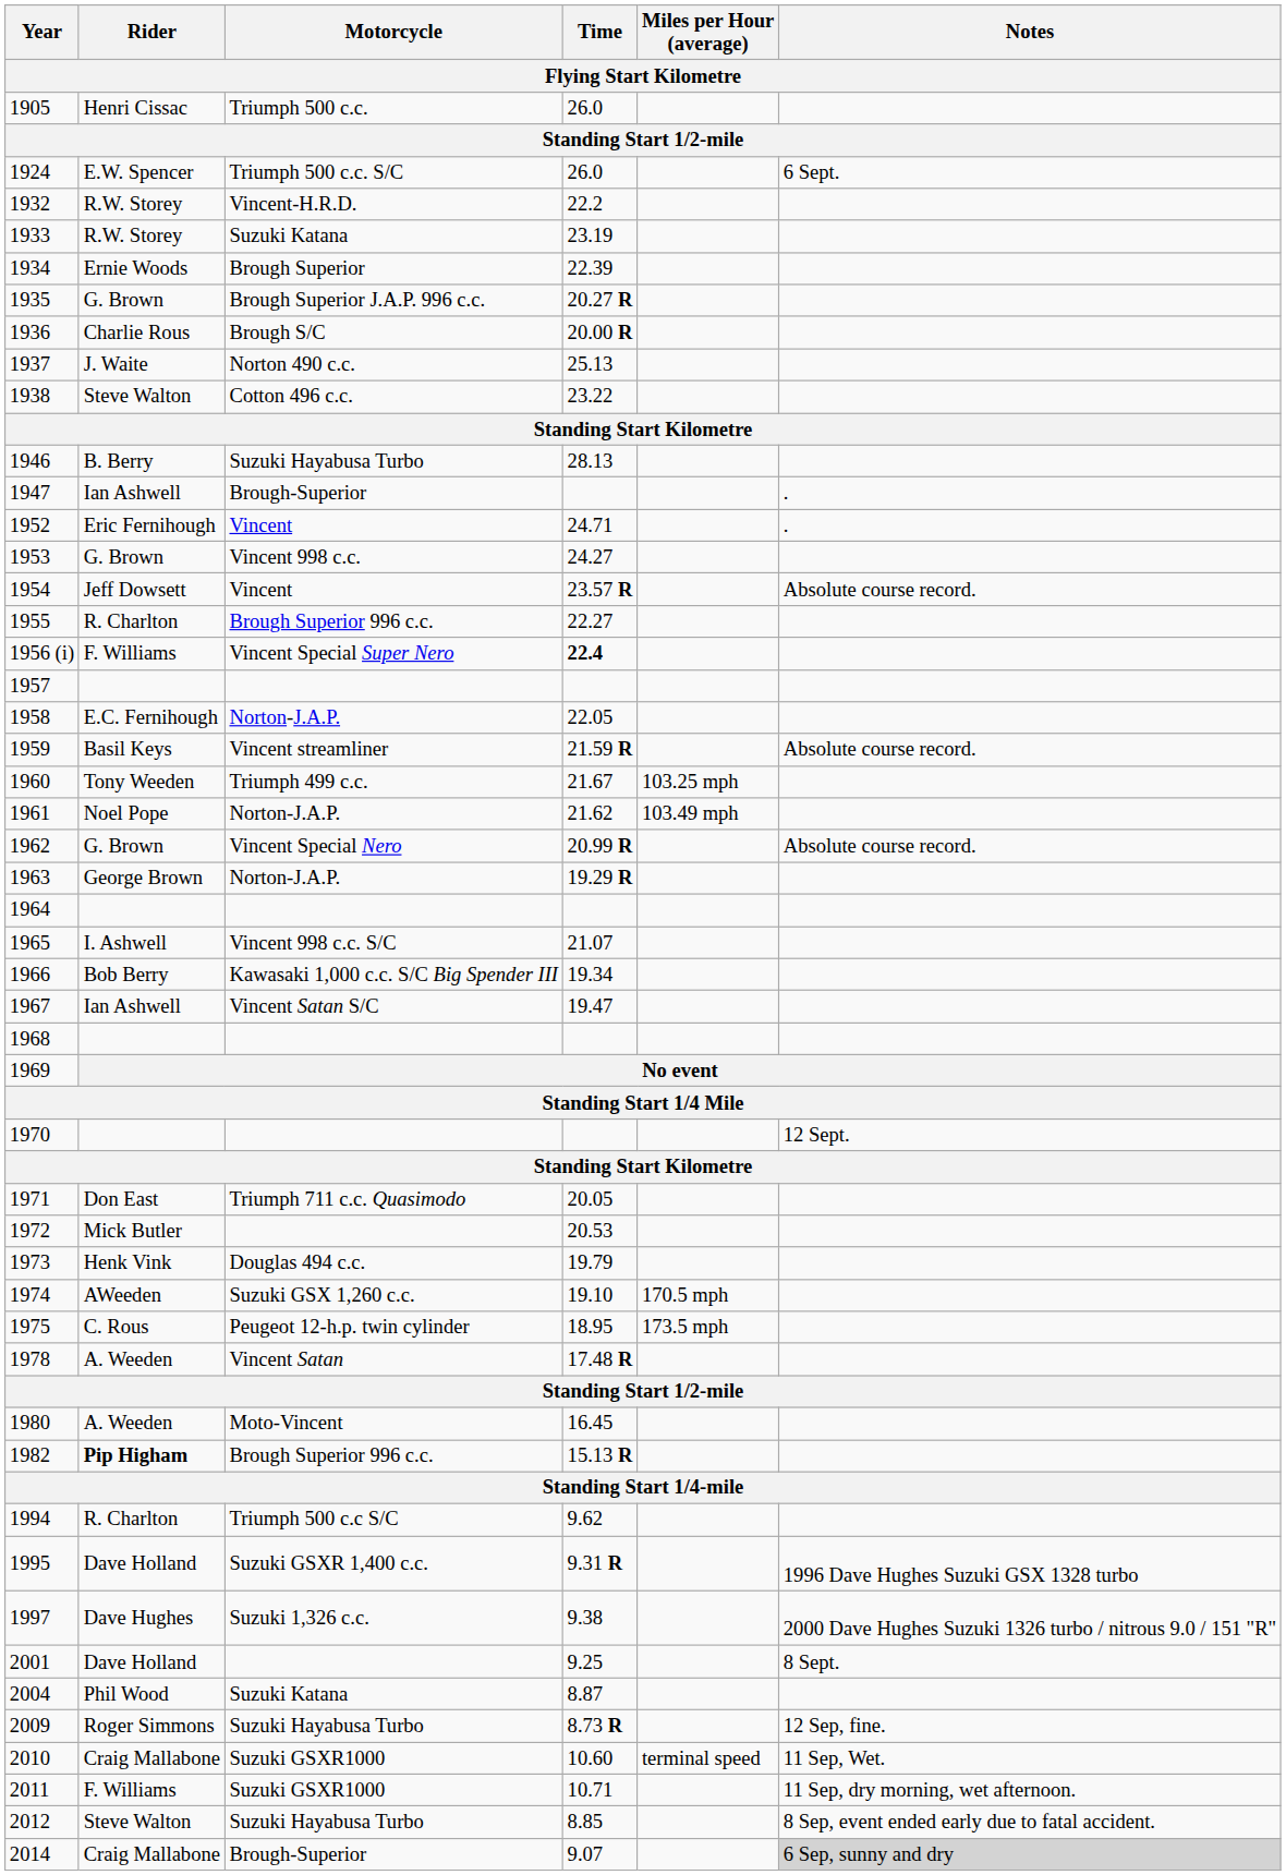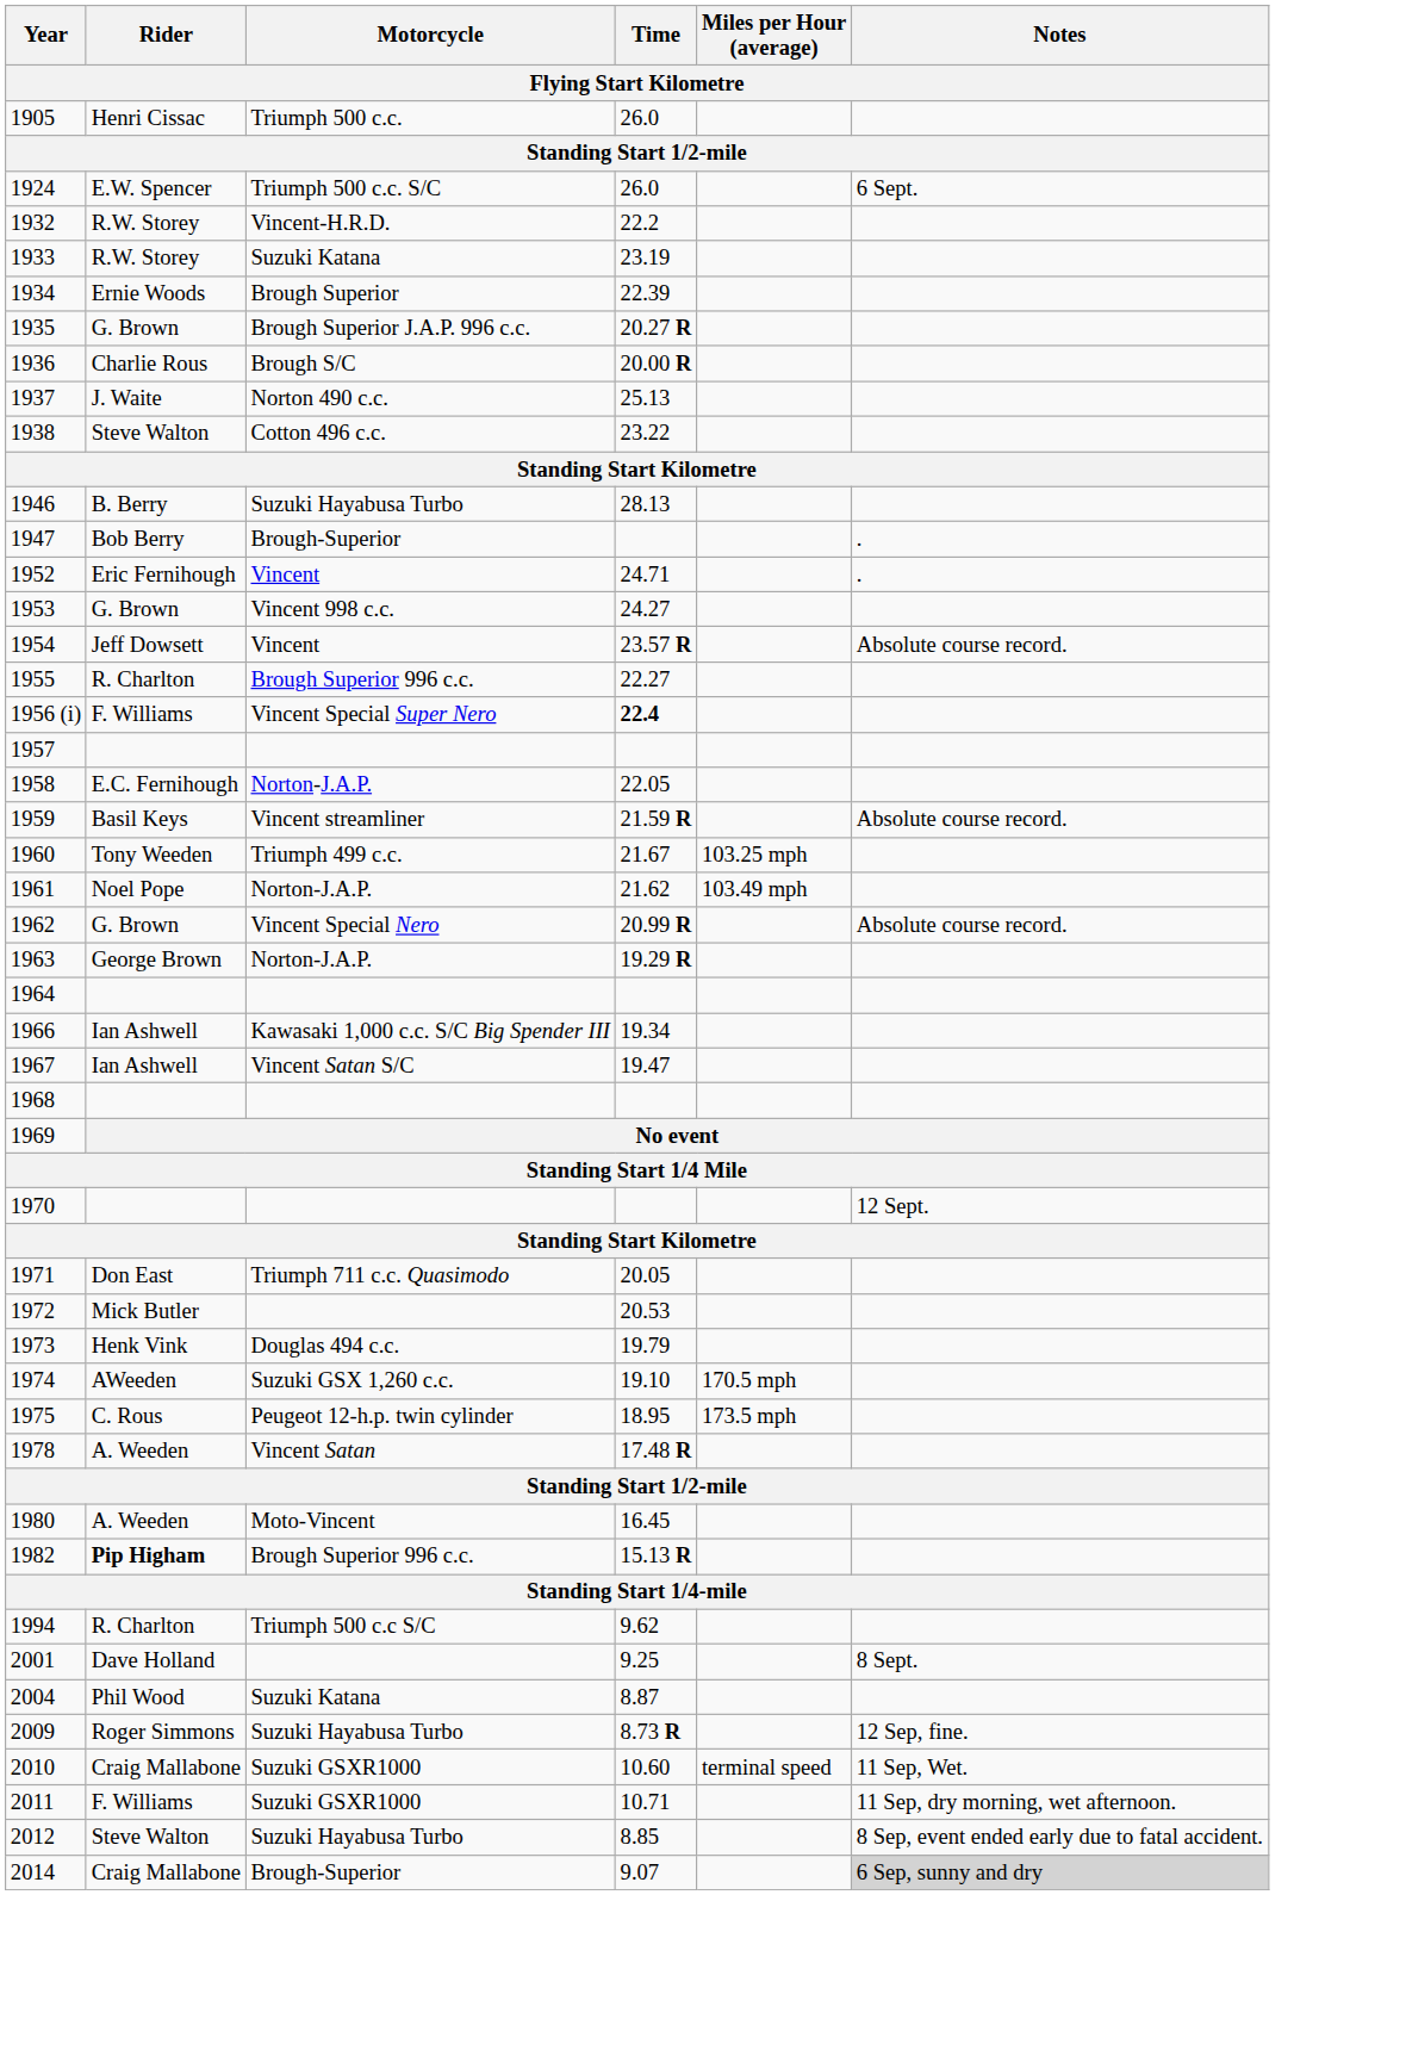1947 | Rider: Ian Ashwell -> Bob Berry
- row: 1965 | I. Ashwell | Vincent 998 c.c. S/C | 21.07
1966 | Rider: Bob Berry -> Ian Ashwell
- row: 1995 | Dave Holland | Suzuki GSXR 1,400 c.c. | 9.31 R | 1996 Dave Hughes Suzuki GSX 1328 turbo
- row: 1997 | Dave Hughes | Suzuki 1,326 c.c. | 9.38 | 2000 Dave Hughes Suzuki 1326 turbo / nitrous 9.0 / 151 "R"
